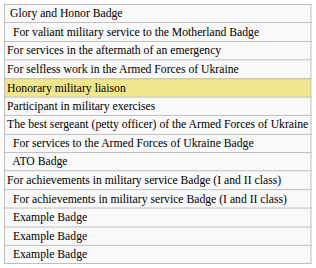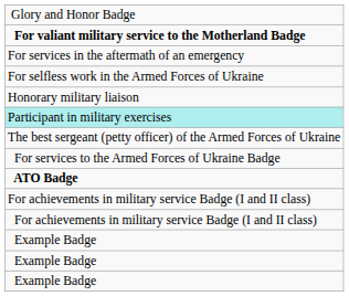row 2 | column 1: normal -> bold
row 5 | column 1: khaki background -> no background
row 6 | column 1: no background -> paleturquoise background
row 9 | column 1: normal -> bold
